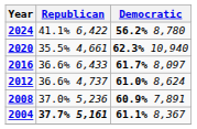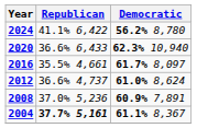2020 | Republican: 35.5% 4,661 -> 36.6% 6,433
2016 | Republican: 36.6% 6,433 -> 35.5% 4,661
